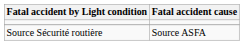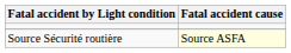row 3 | Fatal accident cause: no background -> lightyellow background
